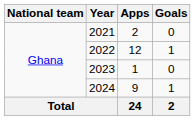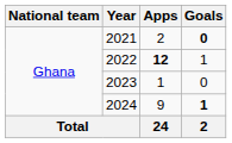2021 | Goals: normal -> bold
2022 | Apps: normal -> bold
2024 | Goals: normal -> bold
